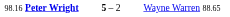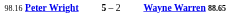98.16 Peter Wright | column 3: normal -> bold
